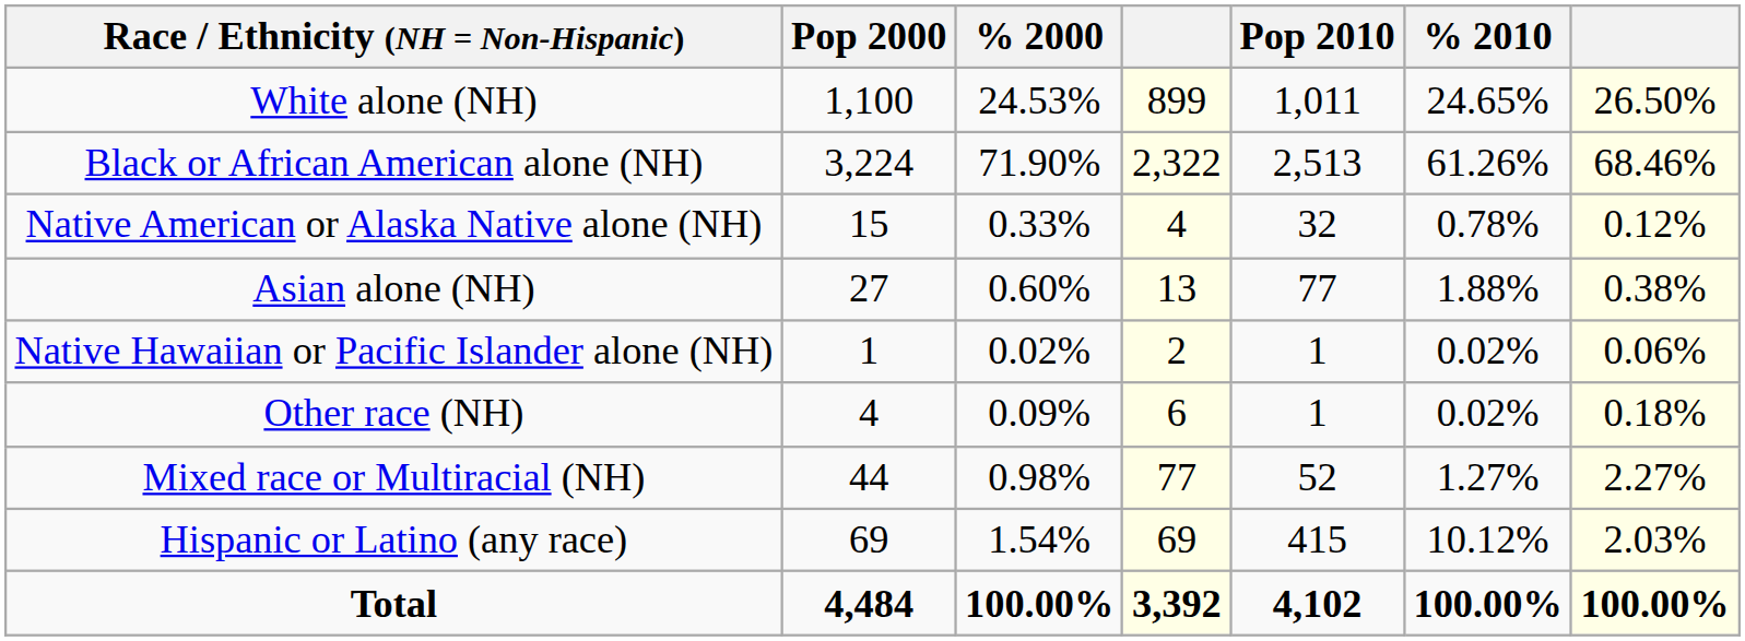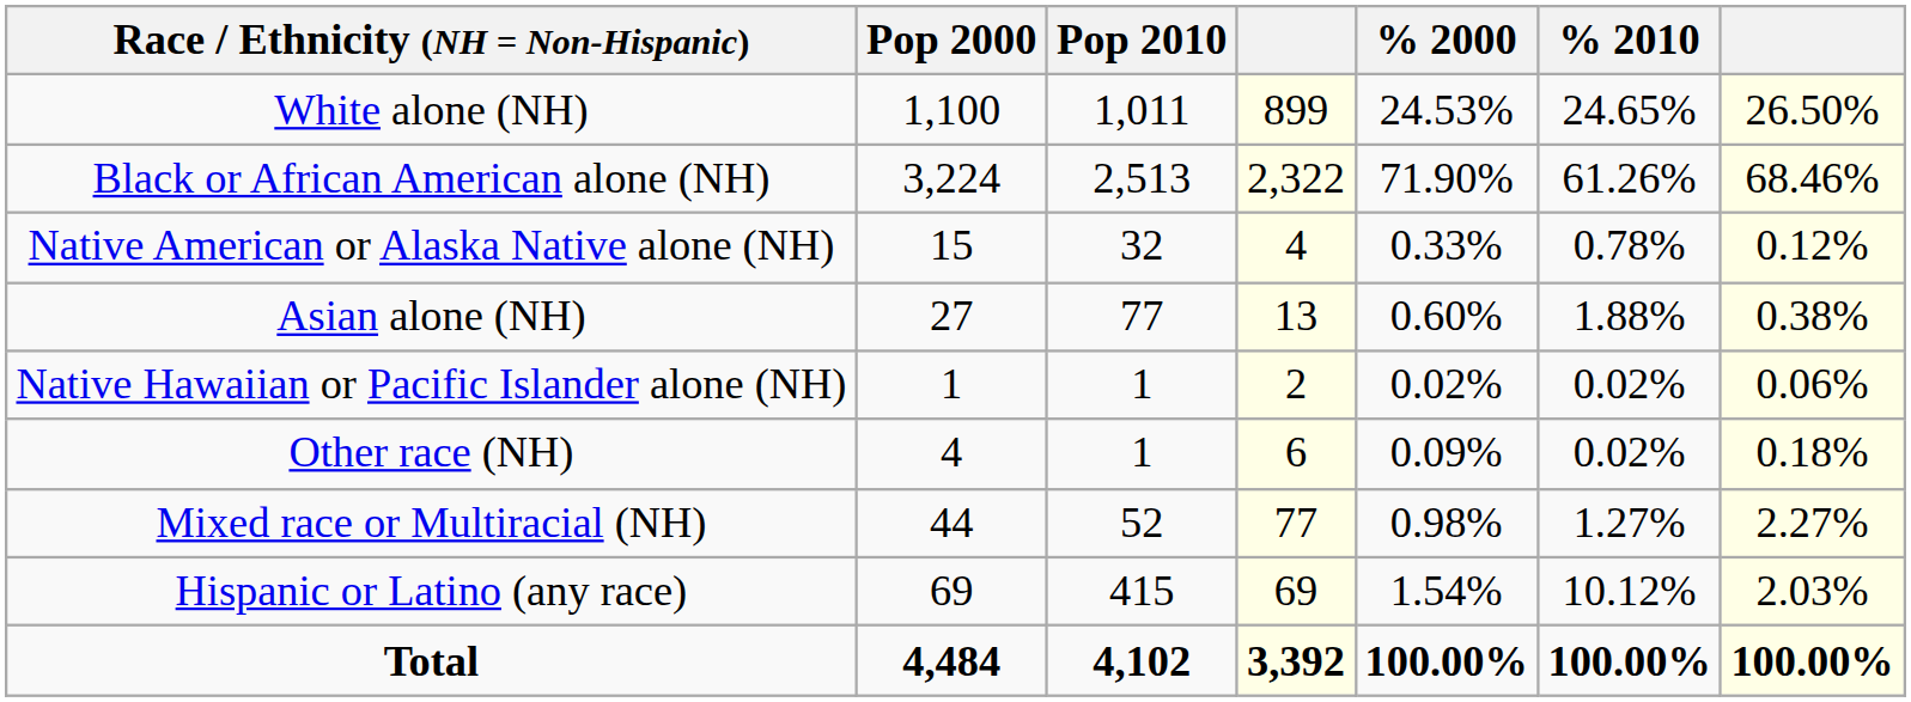columns swapped: Pop 2010 <-> % 2000
